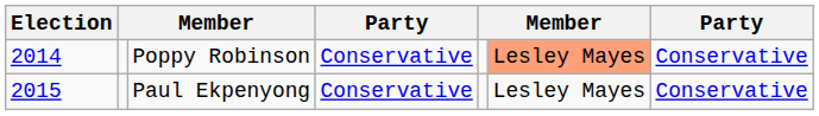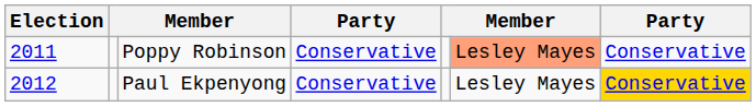Poppy Robinson | Election: 2014 -> 2011
Paul Ekpenyong | Election: 2015 -> 2012
Paul Ekpenyong | column 7: no background -> gold background
